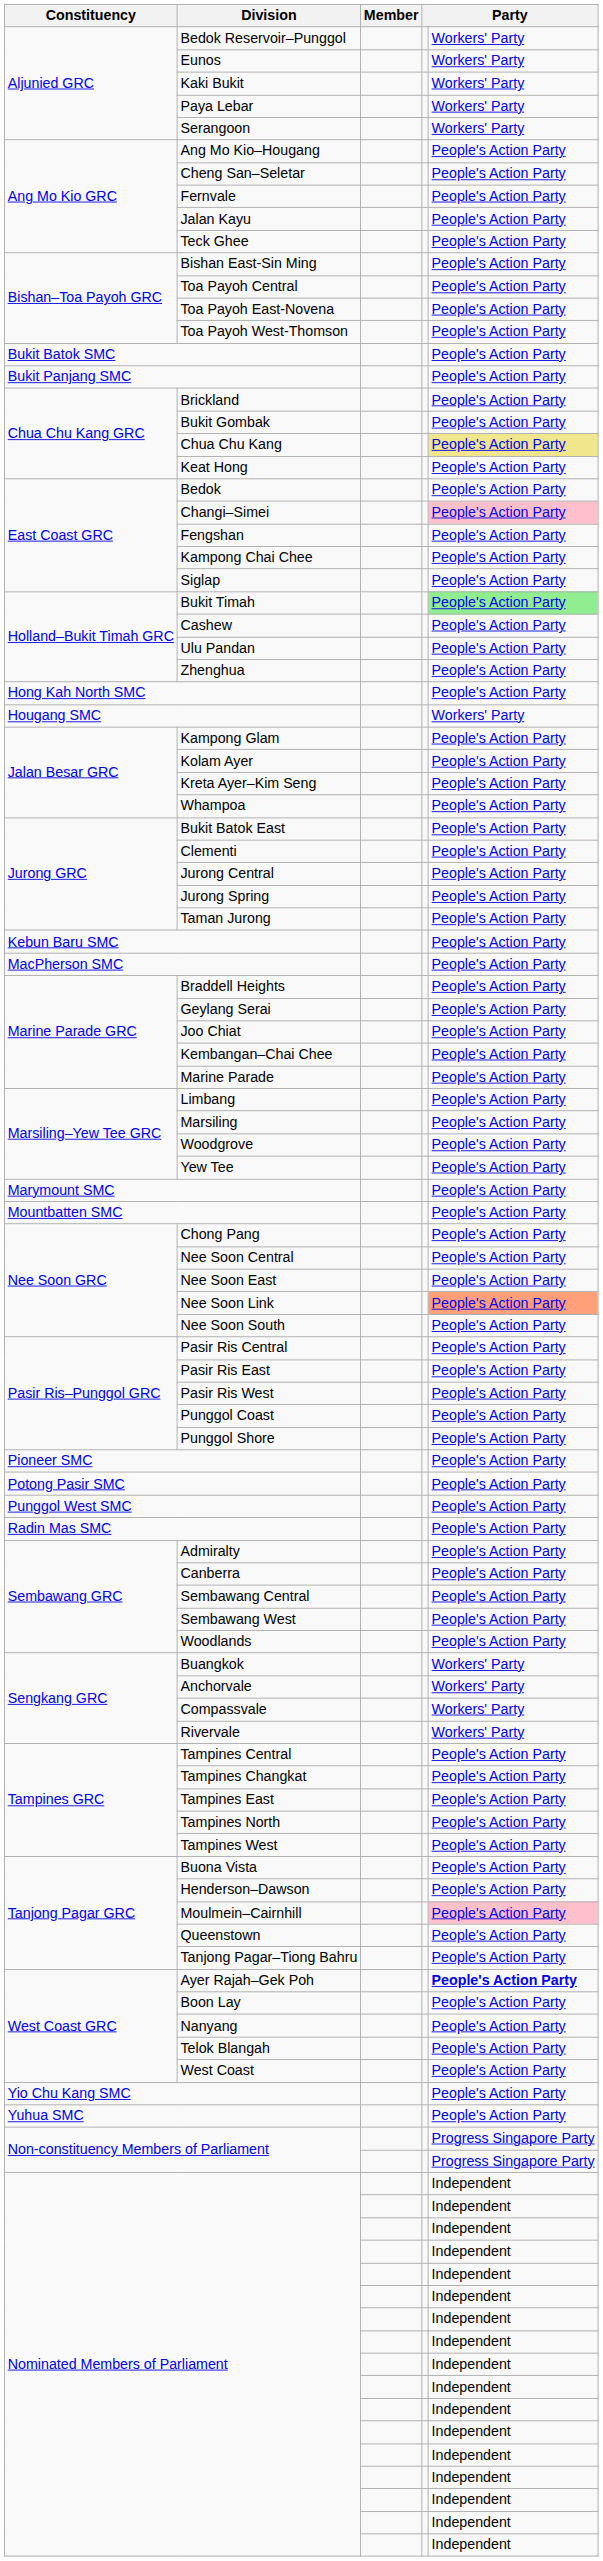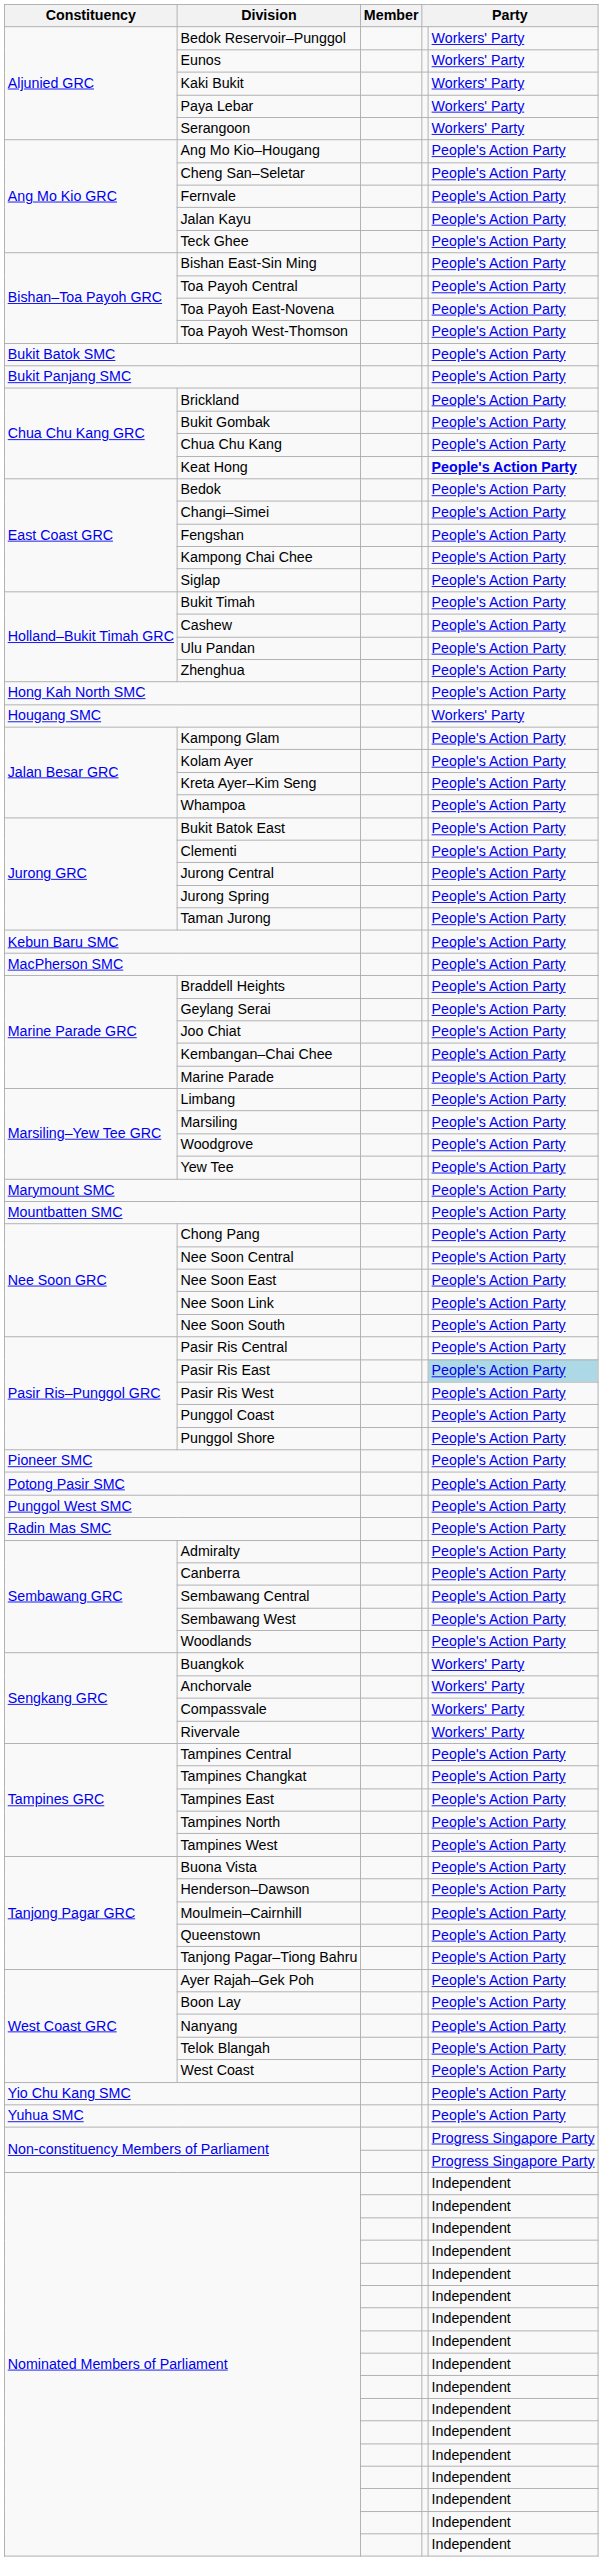Chua Chu Kang | column 5: khaki background -> no background
Keat Hong | column 5: normal -> bold
Changi–Simei | column 5: pink background -> no background
Bukit Timah | column 5: lightgreen background -> no background
Nee Soon Link | column 5: lightsalmon background -> no background
Pasir Ris East | column 5: no background -> lightblue background
Moulmein–Cairnhill | column 5: pink background -> no background
Ayer Rajah–Gek Poh | column 5: bold -> normal
